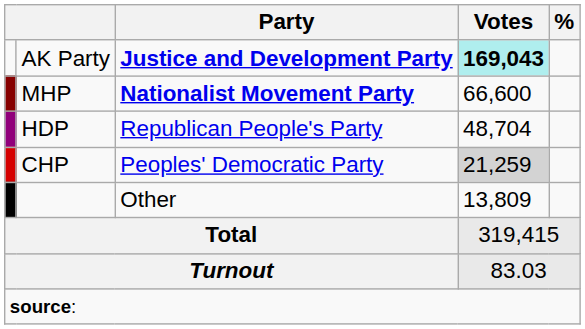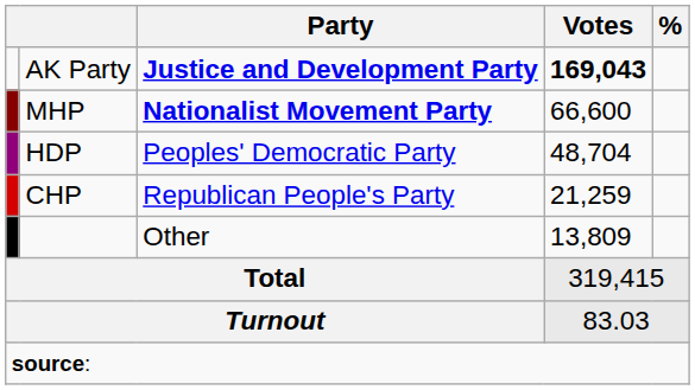AK Party | Votes: paleturquoise background -> no background
HDP | Party: Republican People's Party -> Peoples' Democratic Party
CHP | Party: Peoples' Democratic Party -> Republican People's Party
CHP | Votes: lightgrey background -> no background
